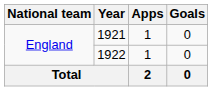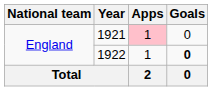1921 | Apps: no background -> pink background
1922 | Goals: normal -> bold
